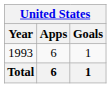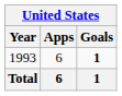1993 | Goals: normal -> bold
